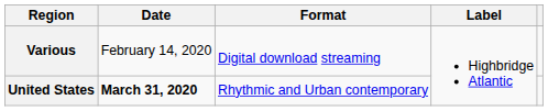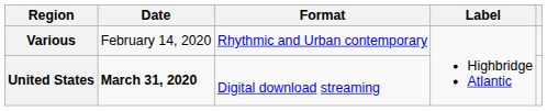Various | Format: Digital download streaming -> Rhythmic and Urban contemporary
United States | Format: Rhythmic and Urban contemporary -> Digital download streaming
